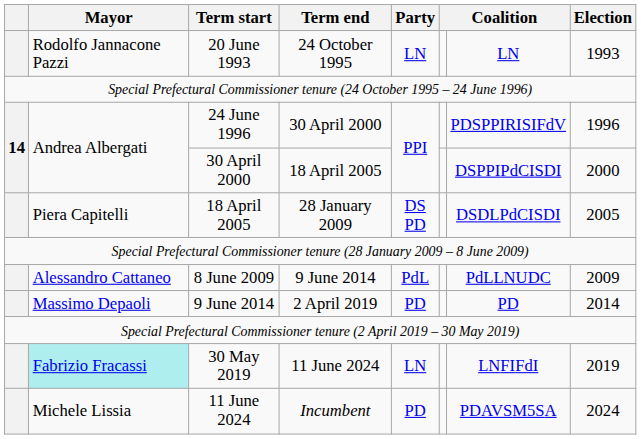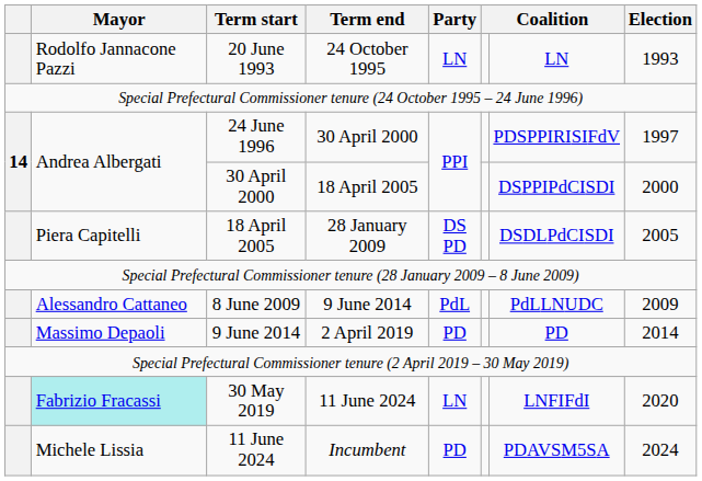24 June 1996 | Election: 1996 -> 1997
30 May 2019 | Election: 2019 -> 2020
